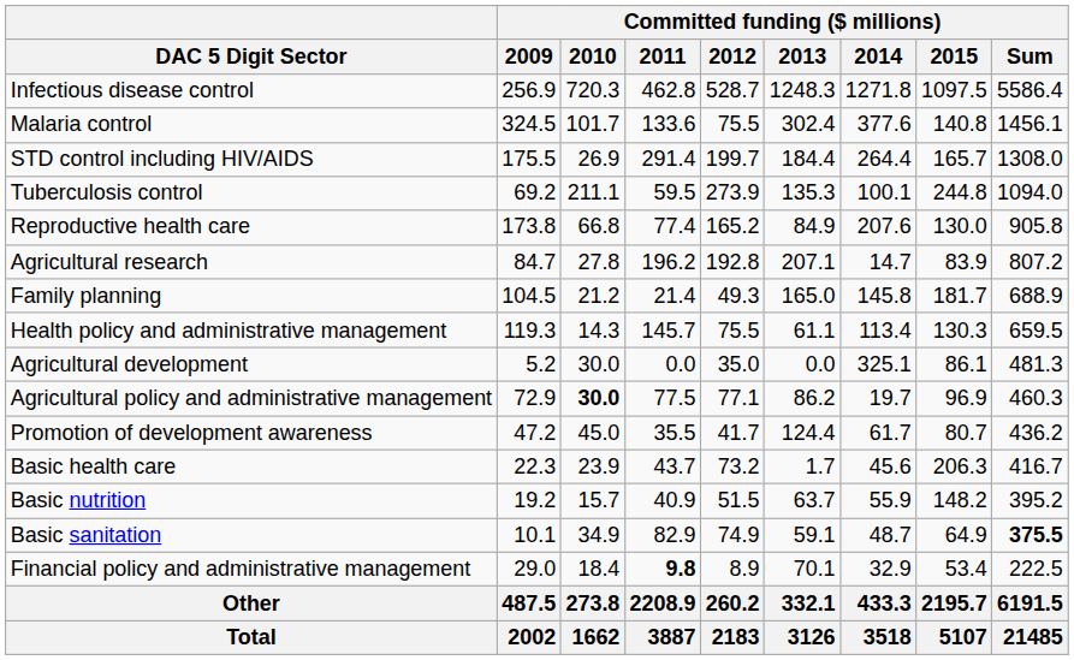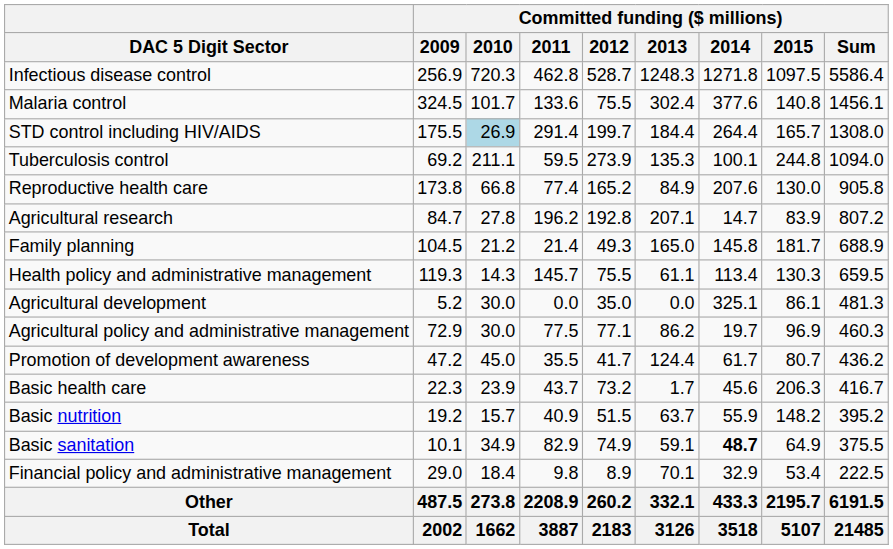STD control including HIV/AIDS | Committed funding ($ millions) / 2010: no background -> lightblue background
Agricultural policy and administrative management | Committed funding ($ millions) / 2010: bold -> normal
Basic sanitation | Committed funding ($ millions) / 2014: normal -> bold
Basic sanitation | Committed funding ($ millions) / Sum: bold -> normal
Financial policy and administrative management | Committed funding ($ millions) / 2011: bold -> normal
